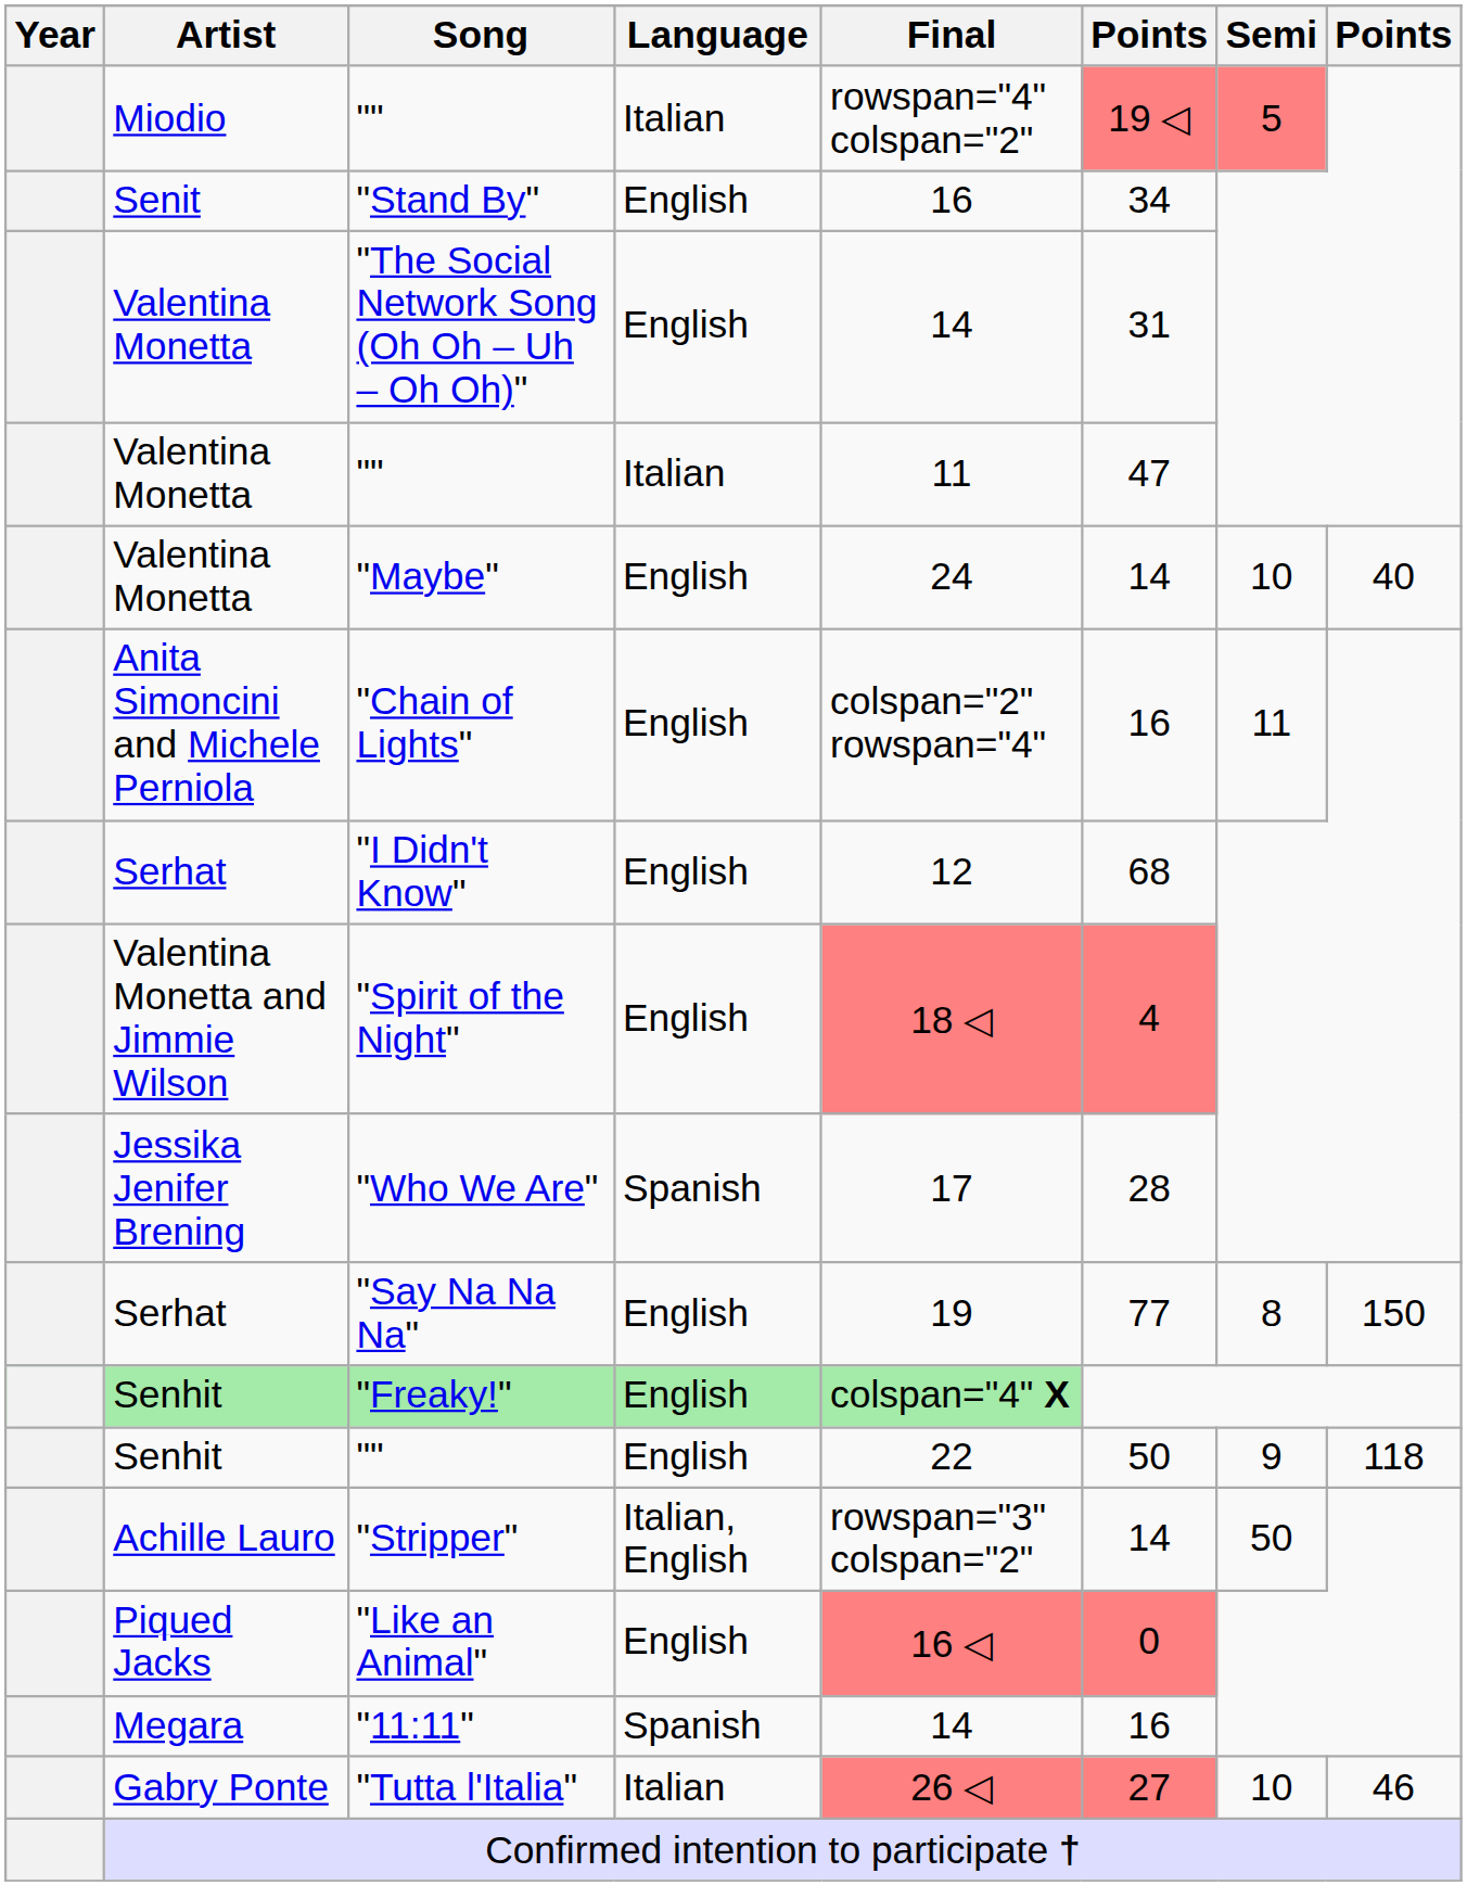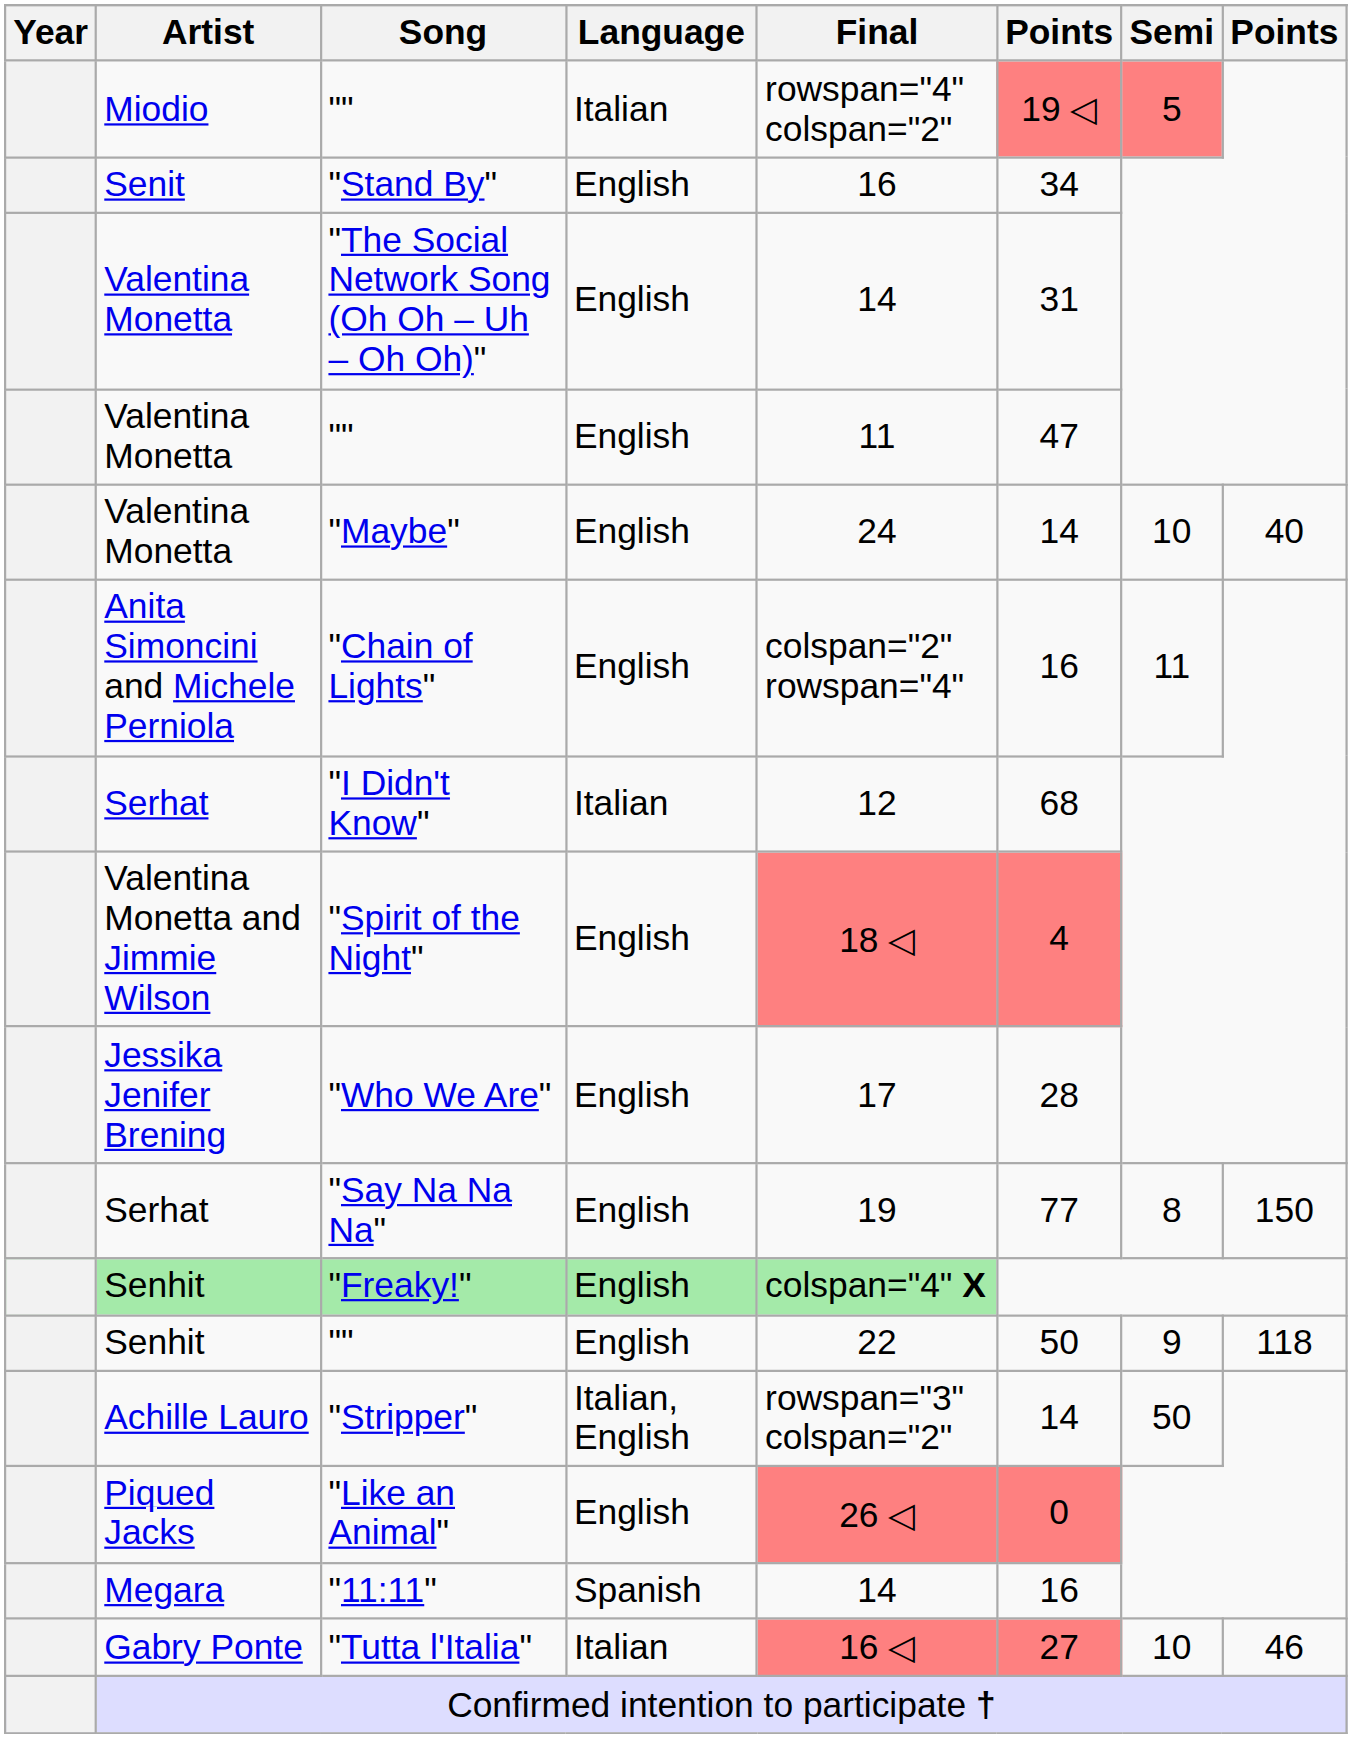Valentina Monetta / "" | Language: Italian -> English
"I Didn't Know" | Language: English -> Italian
"Who We Are" | Language: Spanish -> English
"Like an Animal" | Final: 16 ◁ -> 26 ◁
"Tutta l'Italia" | Final: 26 ◁ -> 16 ◁
